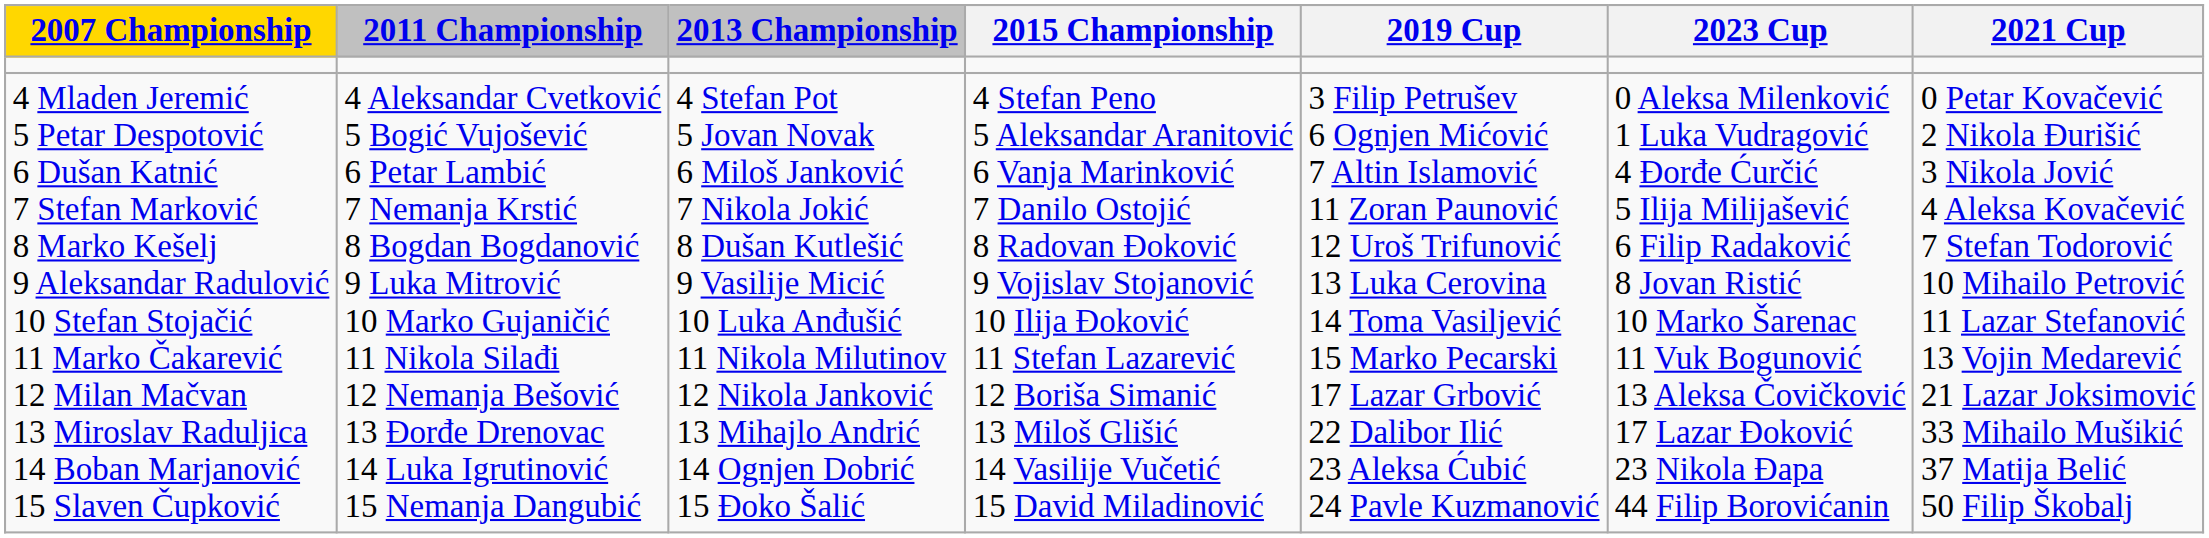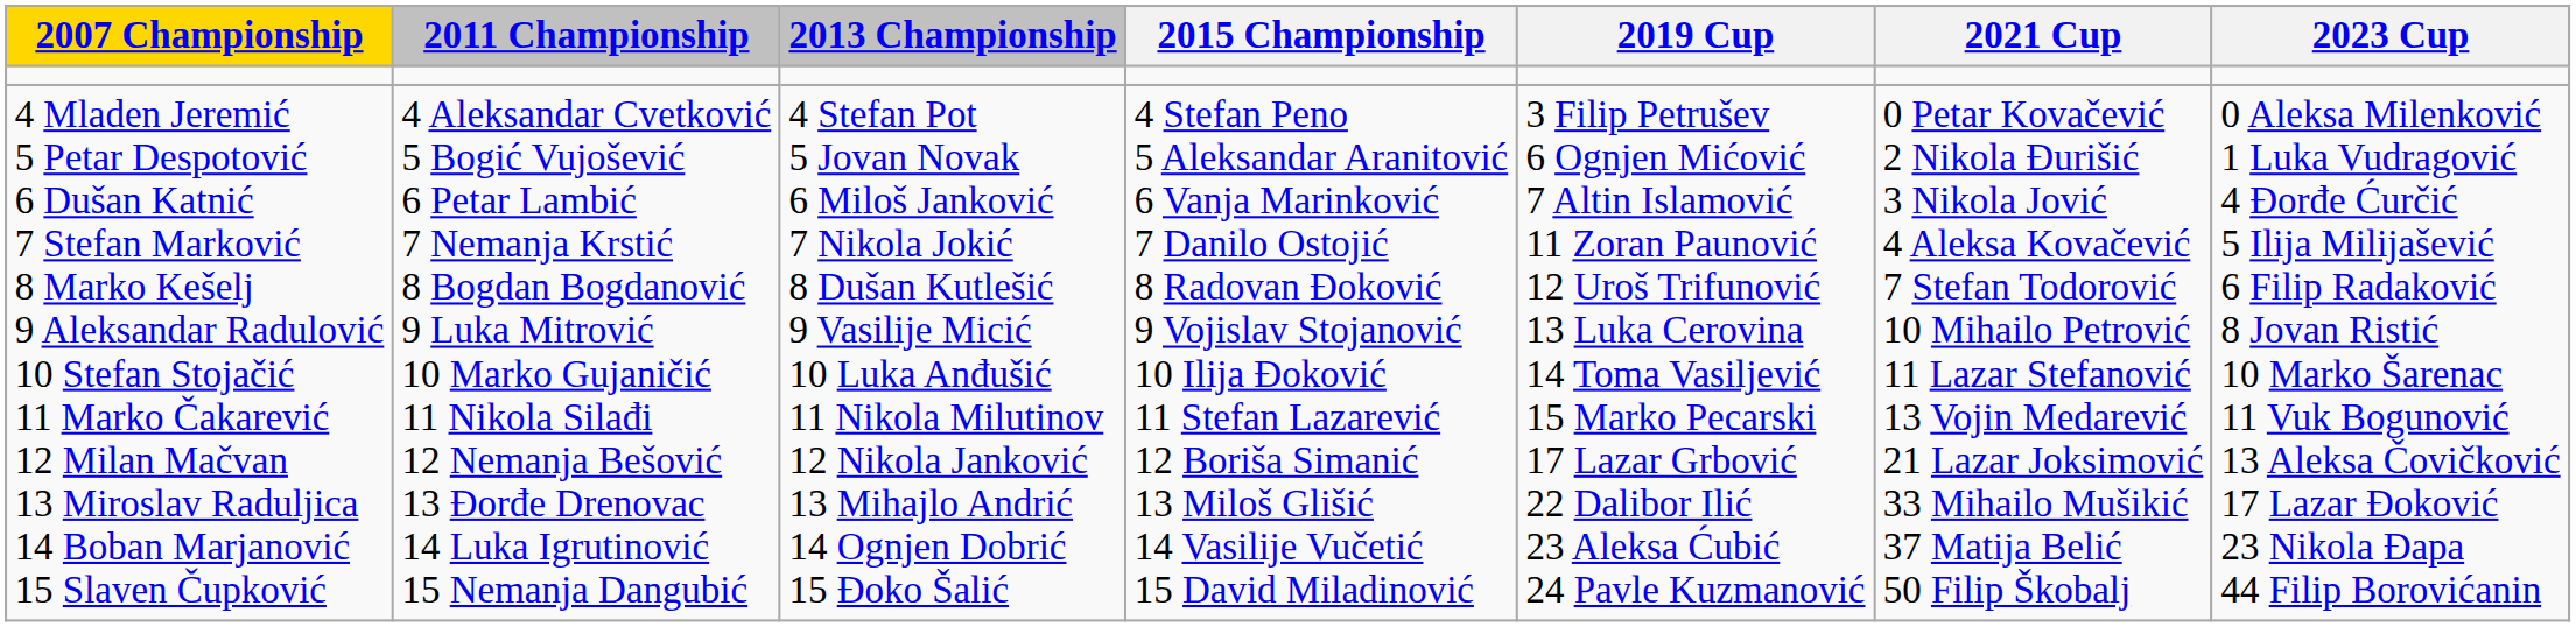columns swapped: 2021 Cup <-> 2023 Cup
